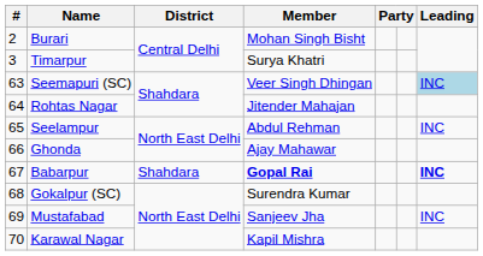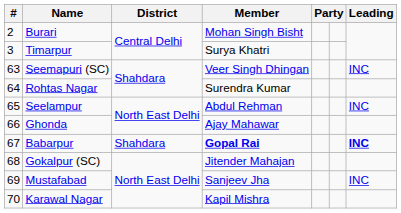Seemapuri (SC) | column 7: lightblue background -> no background
Rohtas Nagar | Member: Jitender Mahajan -> Surendra Kumar
Gokalpur (SC) | Member: Surendra Kumar -> Jitender Mahajan
